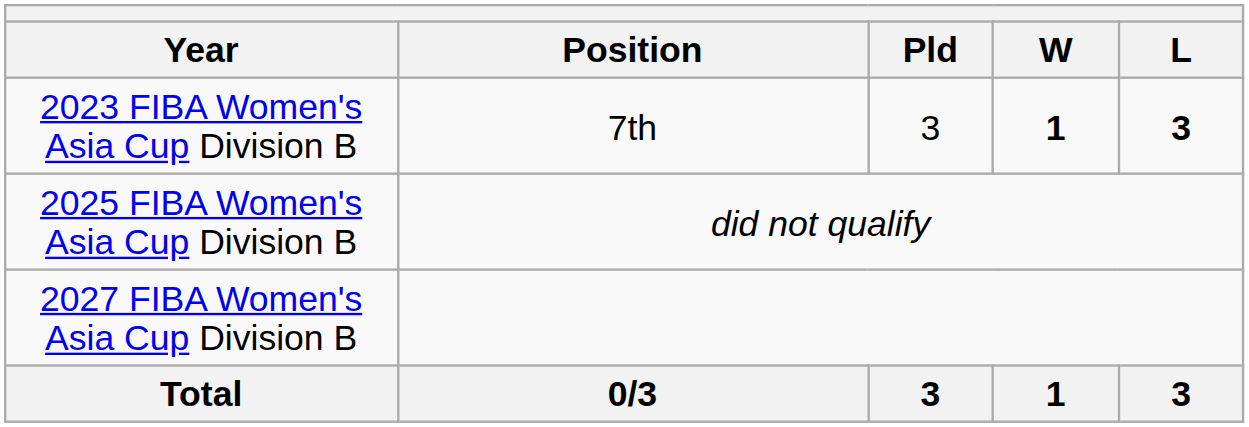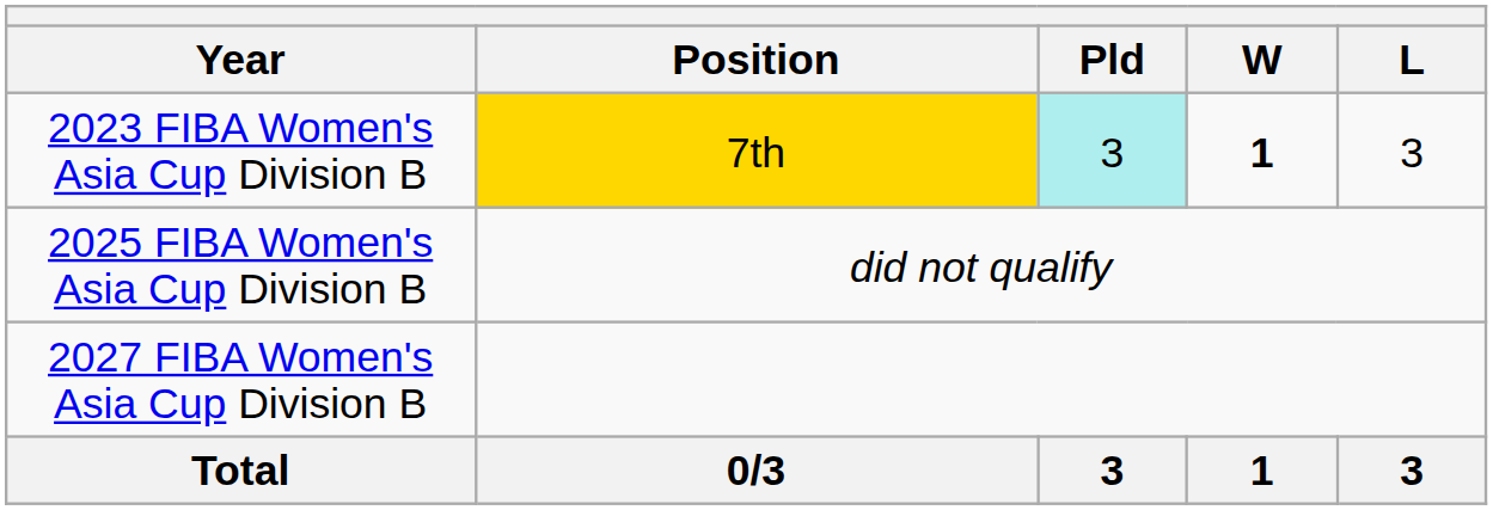2023 FIBA Women's Asia Cup Division B | Position: no background -> gold background
2023 FIBA Women's Asia Cup Division B | Pld: no background -> paleturquoise background
2023 FIBA Women's Asia Cup Division B | L: bold -> normal
